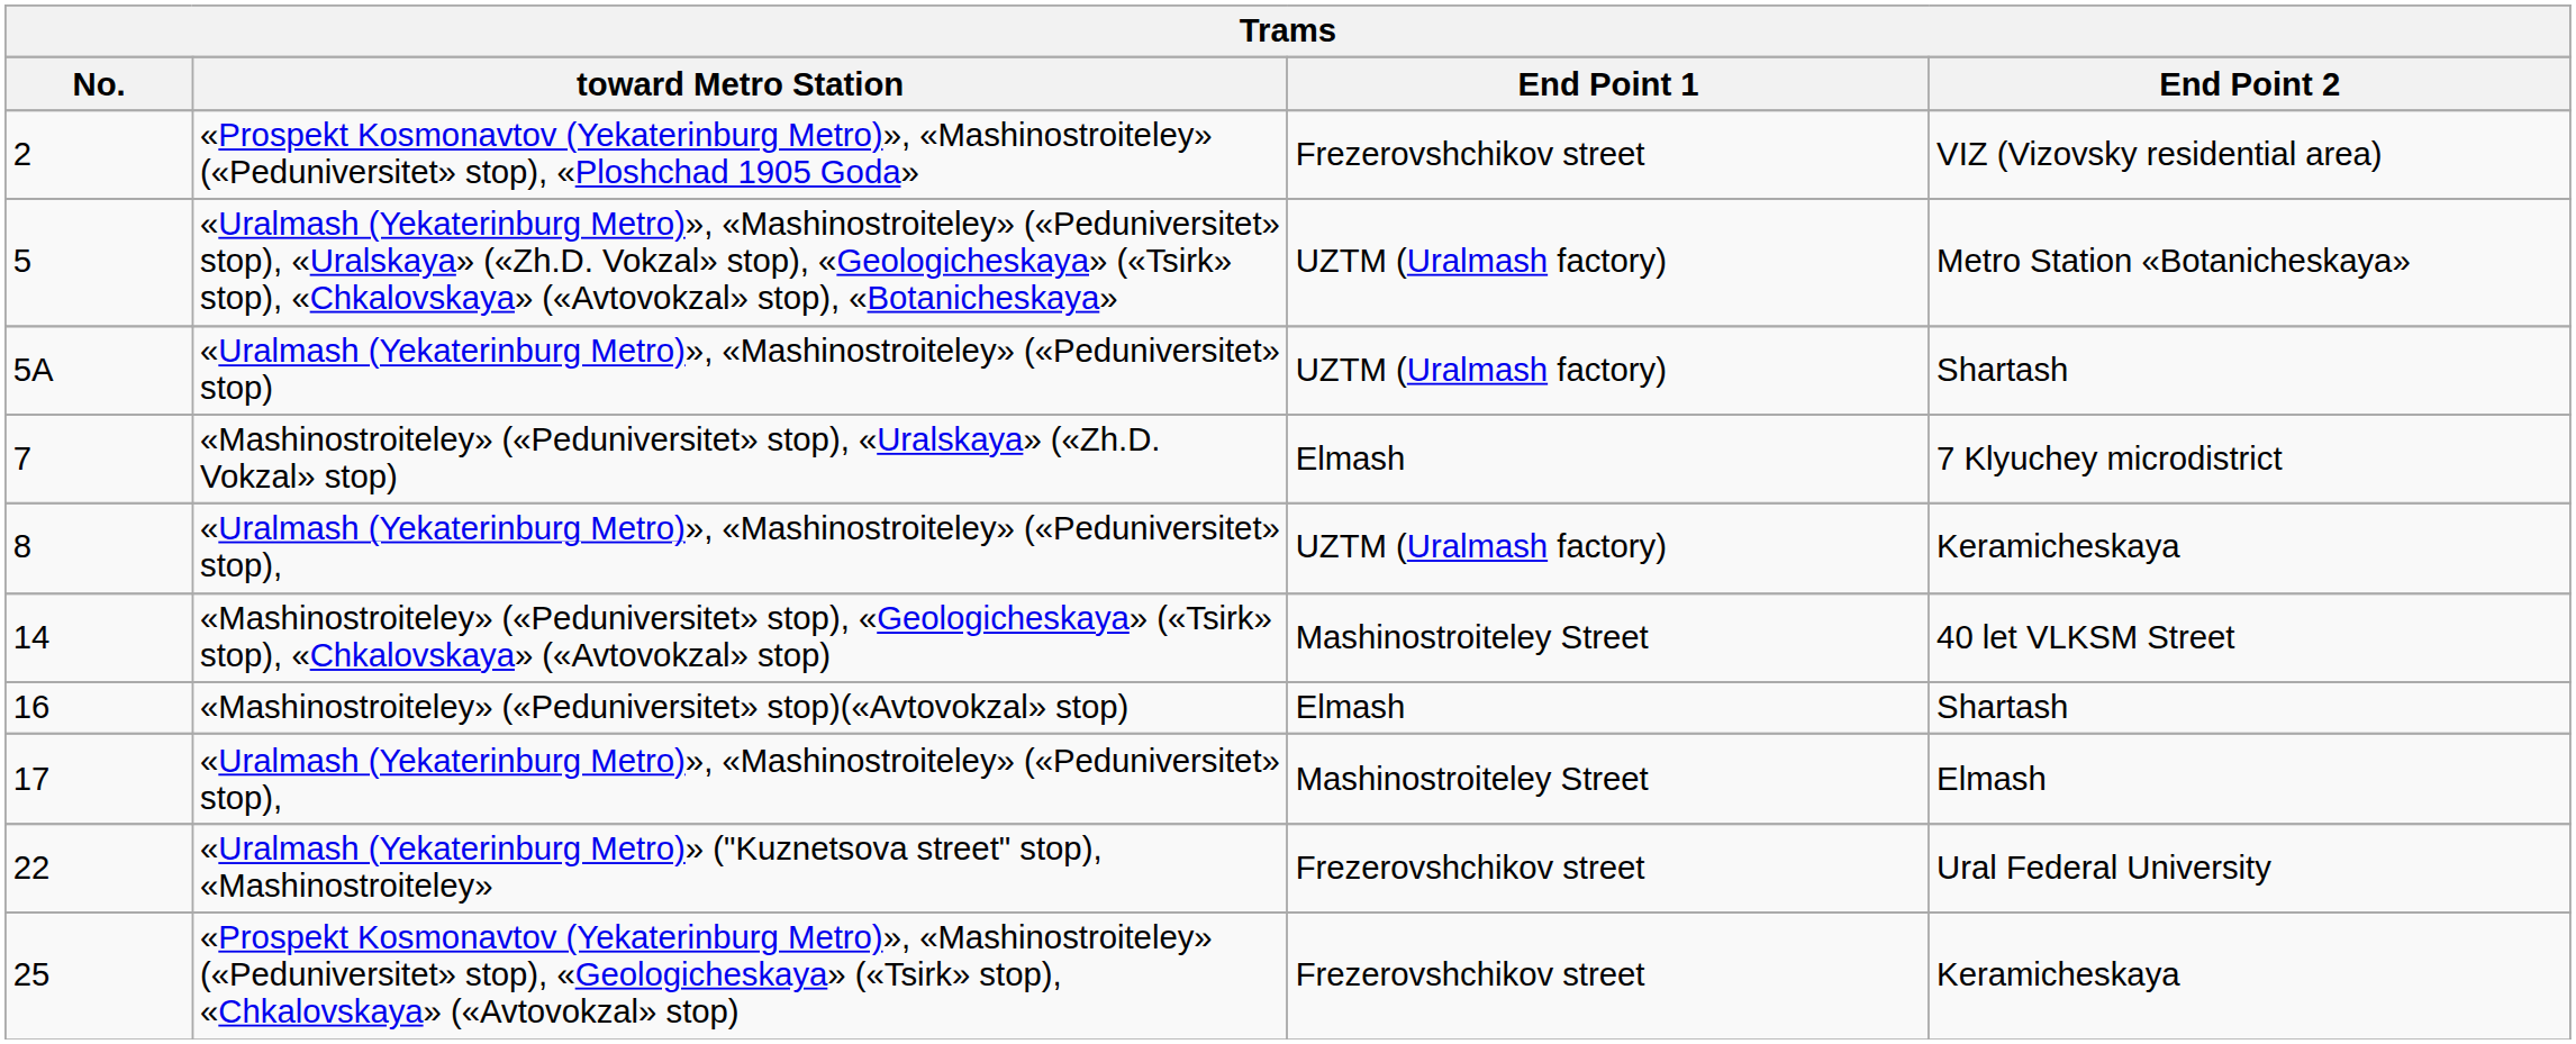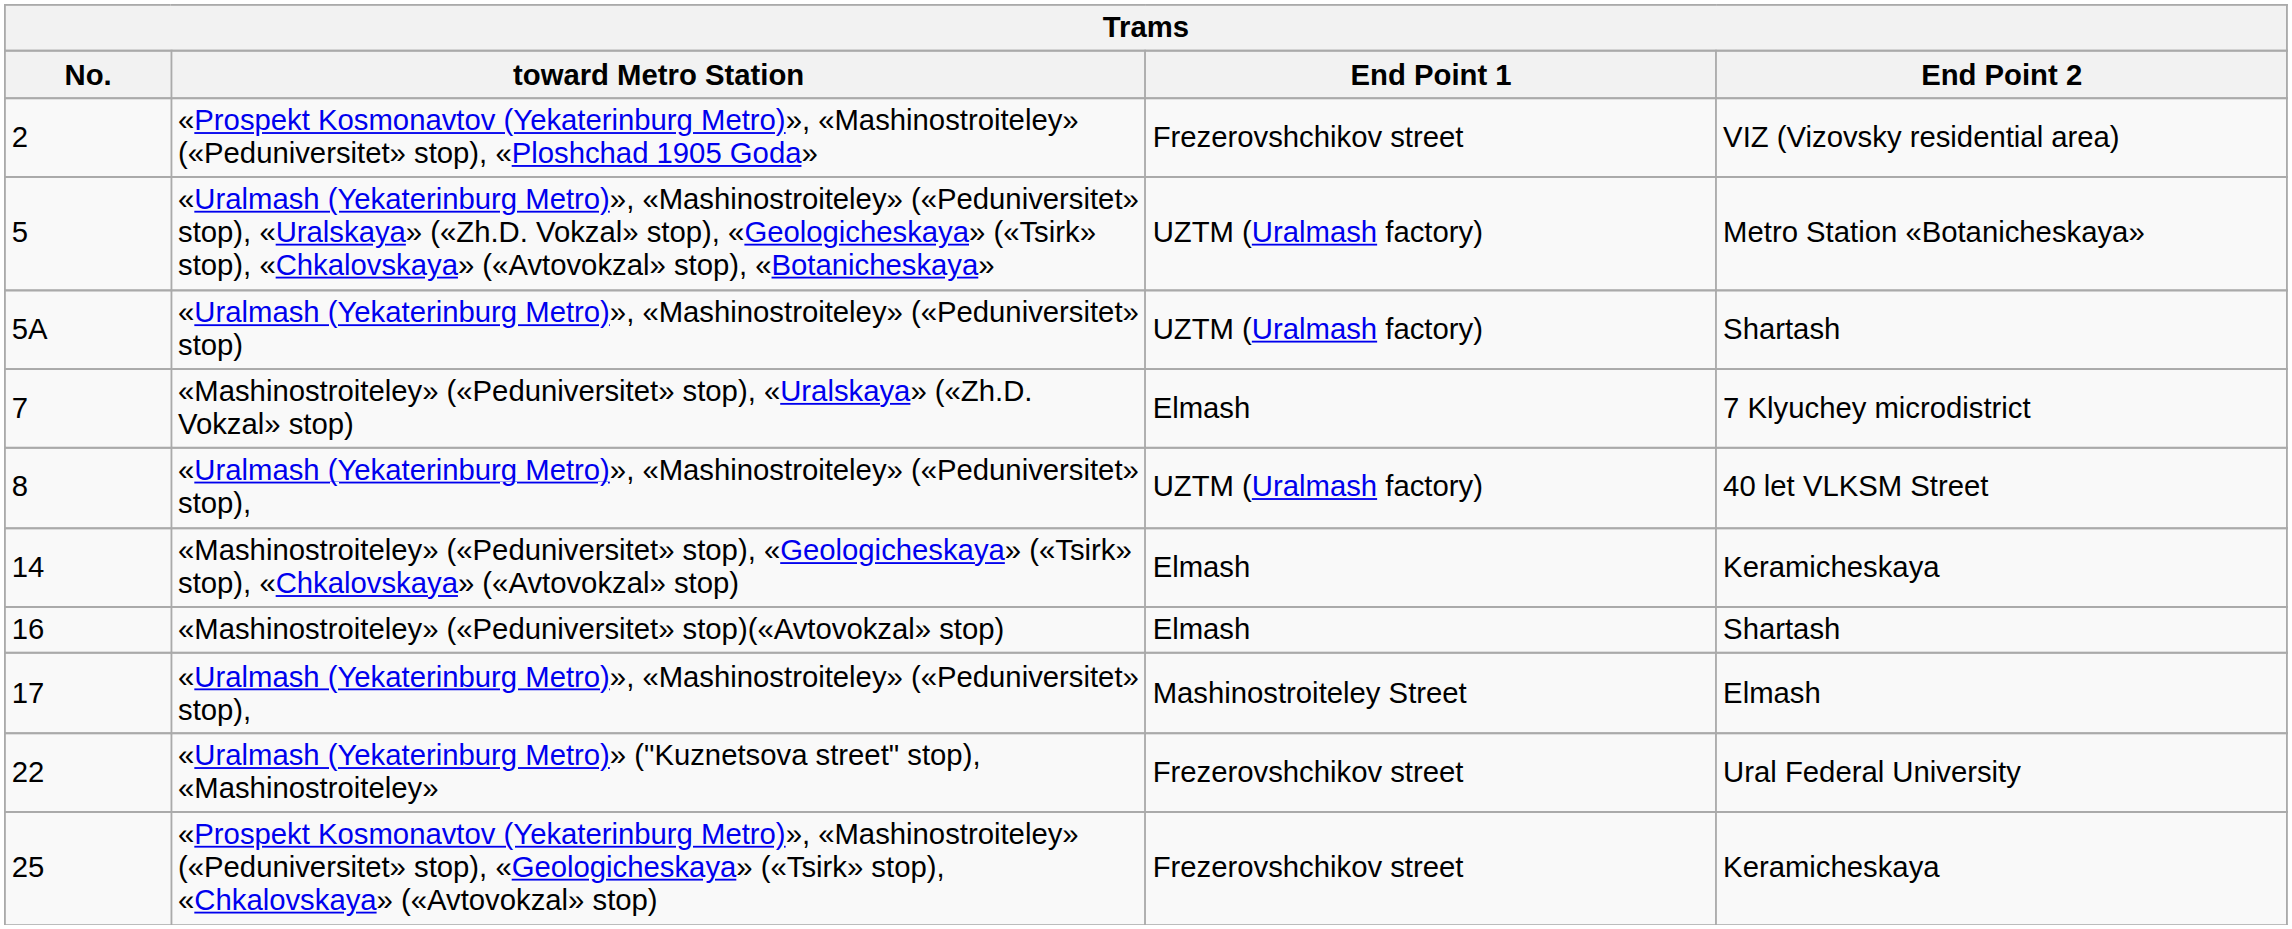row 7 | End Point 2: Keramicheskaya -> 40 let VLKSM Street
row 8 | End Point 1: Mashinostroiteley Street -> Elmash
row 8 | End Point 2: 40 let VLKSM Street -> Keramicheskaya
